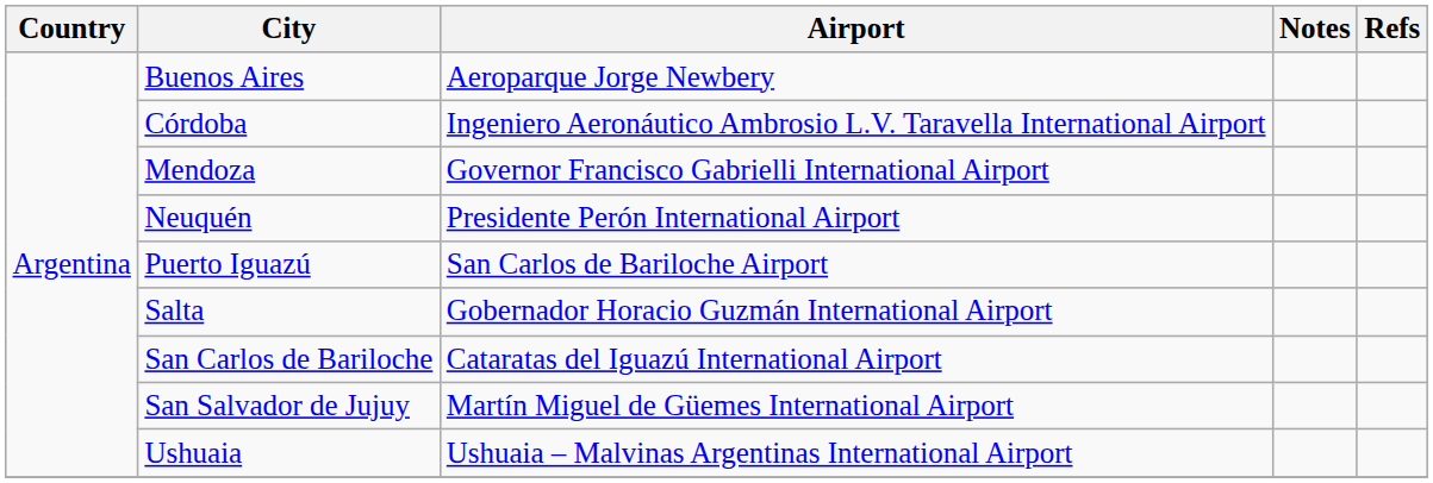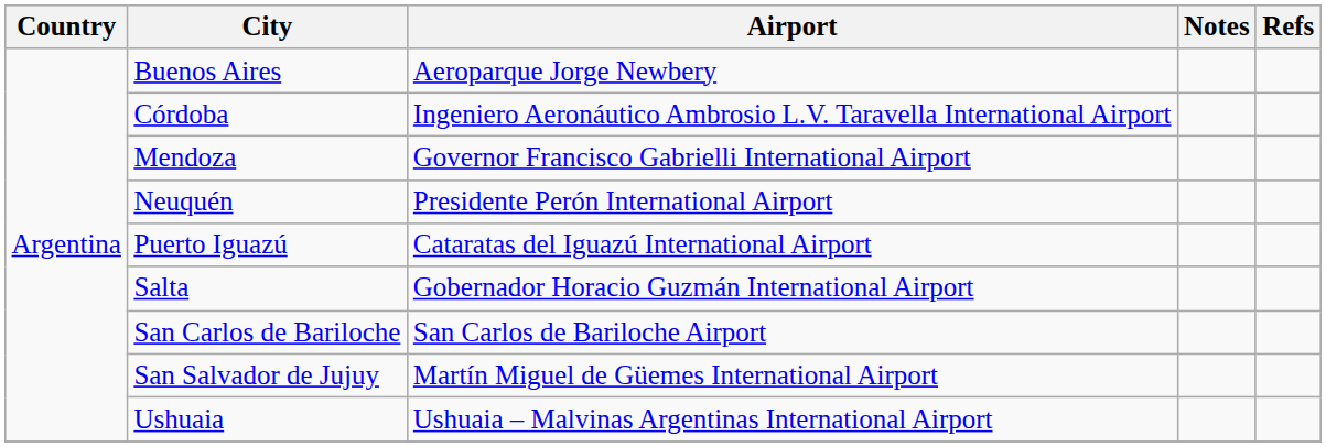Puerto Iguazú | Airport: San Carlos de Bariloche Airport -> Cataratas del Iguazú International Airport
San Carlos de Bariloche | Airport: Cataratas del Iguazú International Airport -> San Carlos de Bariloche Airport
